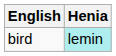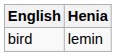bird | Henia: paleturquoise background -> no background
